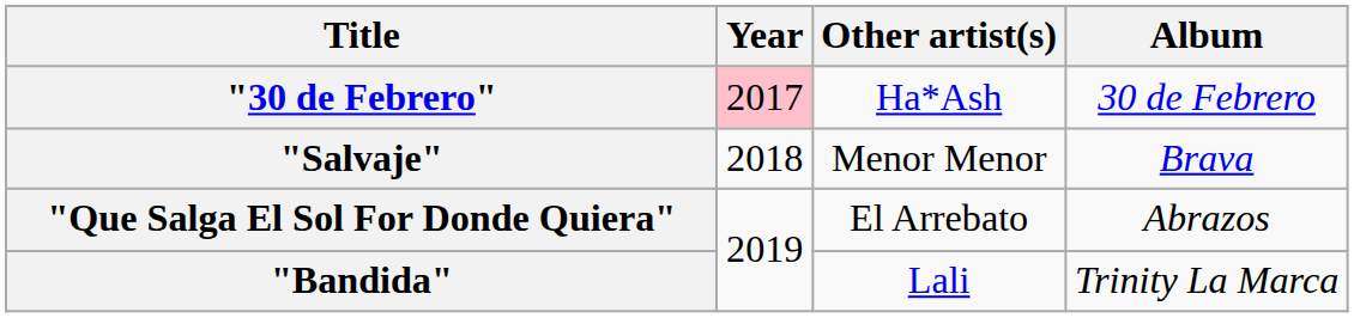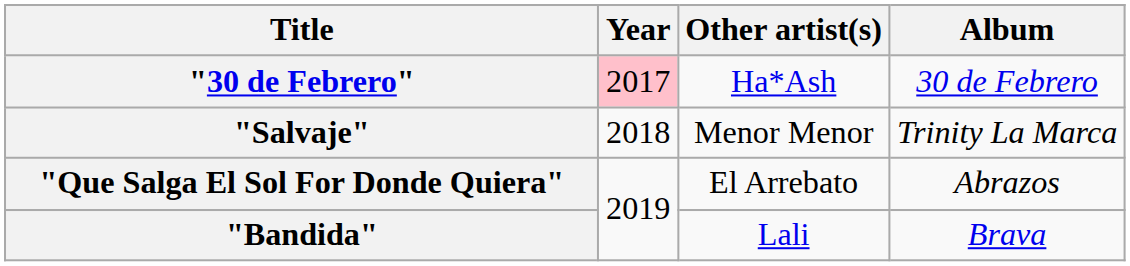"Salvaje" | Album: Brava -> Trinity La Marca
"Bandida" | Album: Trinity La Marca -> Brava
